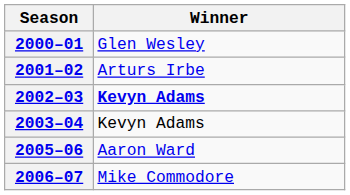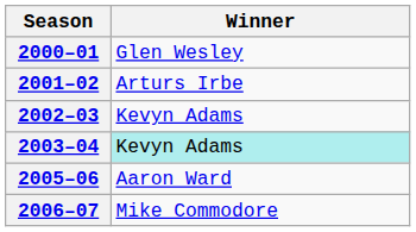2002–03 | Winner: bold -> normal
2003–04 | Winner: no background -> paleturquoise background
